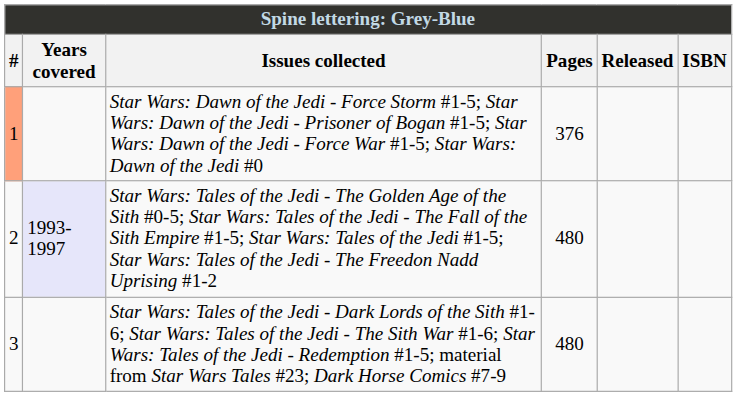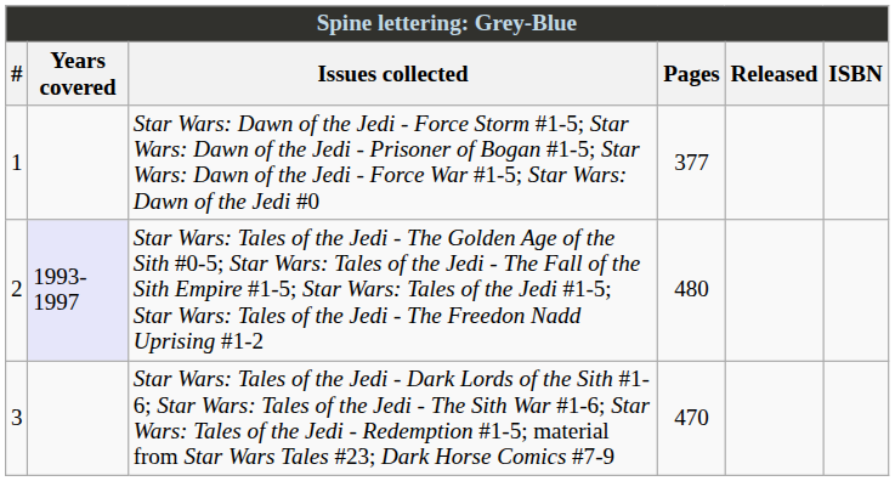row 3 | #: lightsalmon background -> no background
row 3 | Pages: 376 -> 377
row 5 | Pages: 480 -> 470
